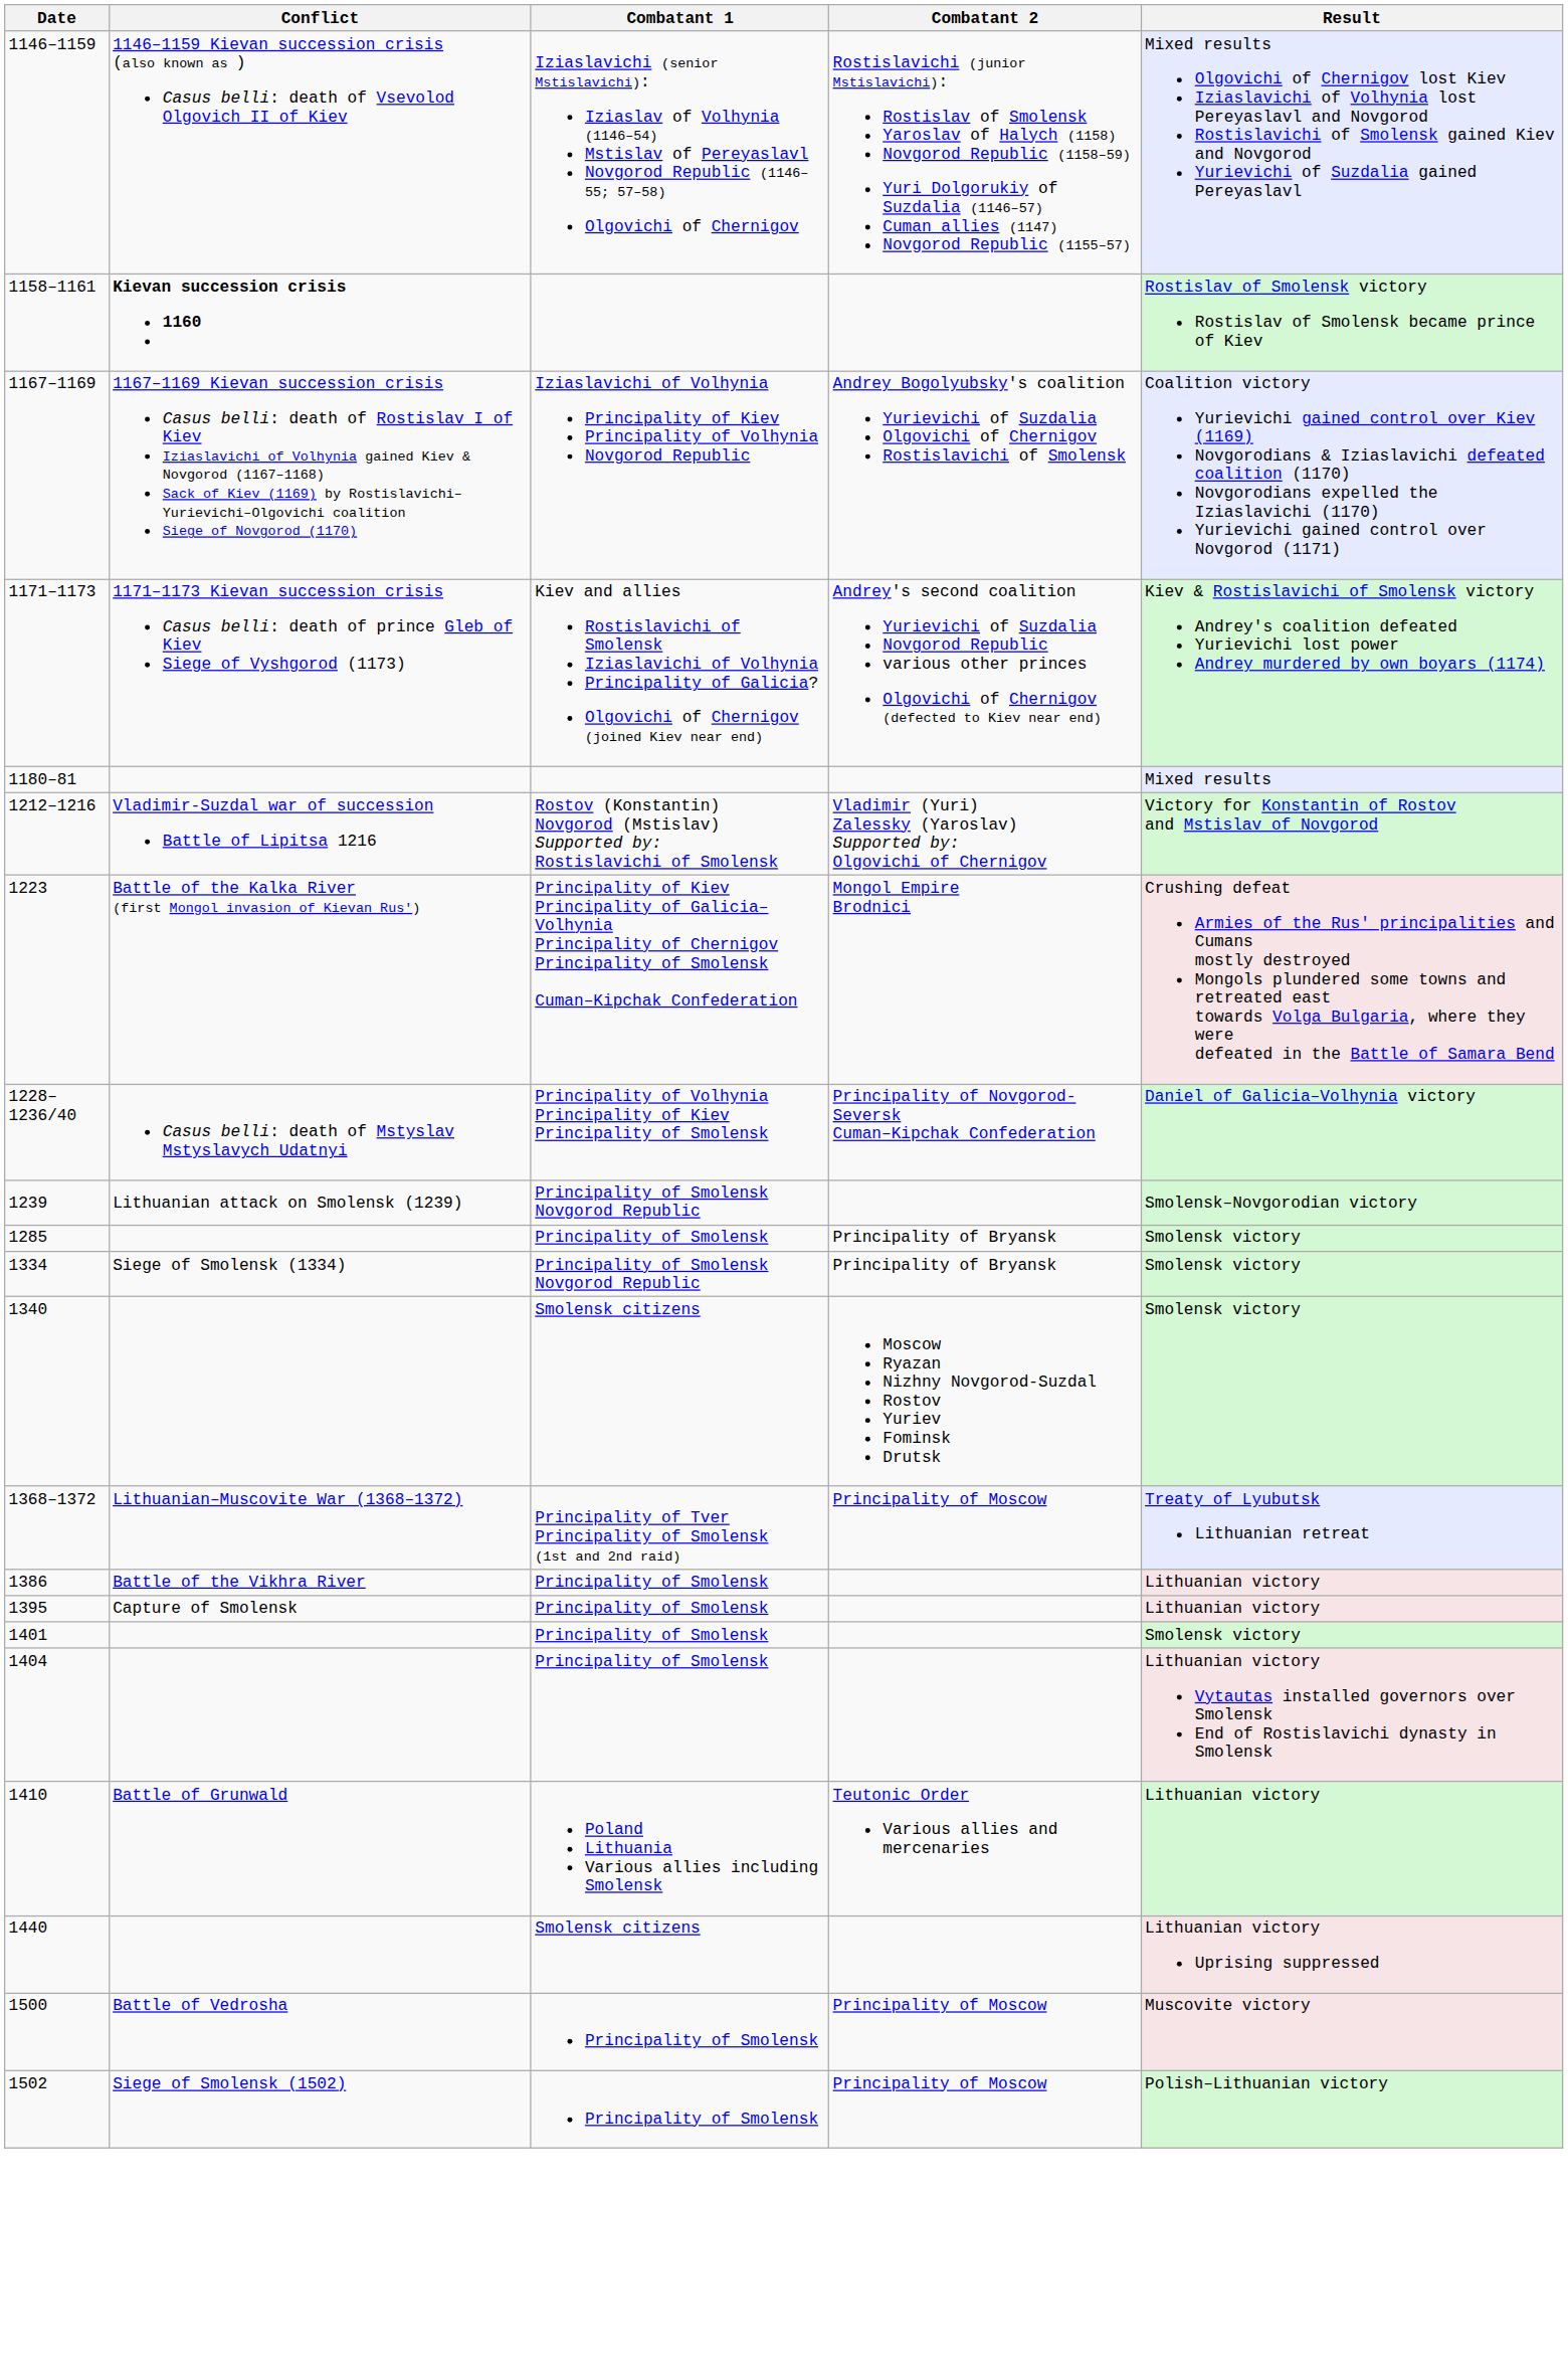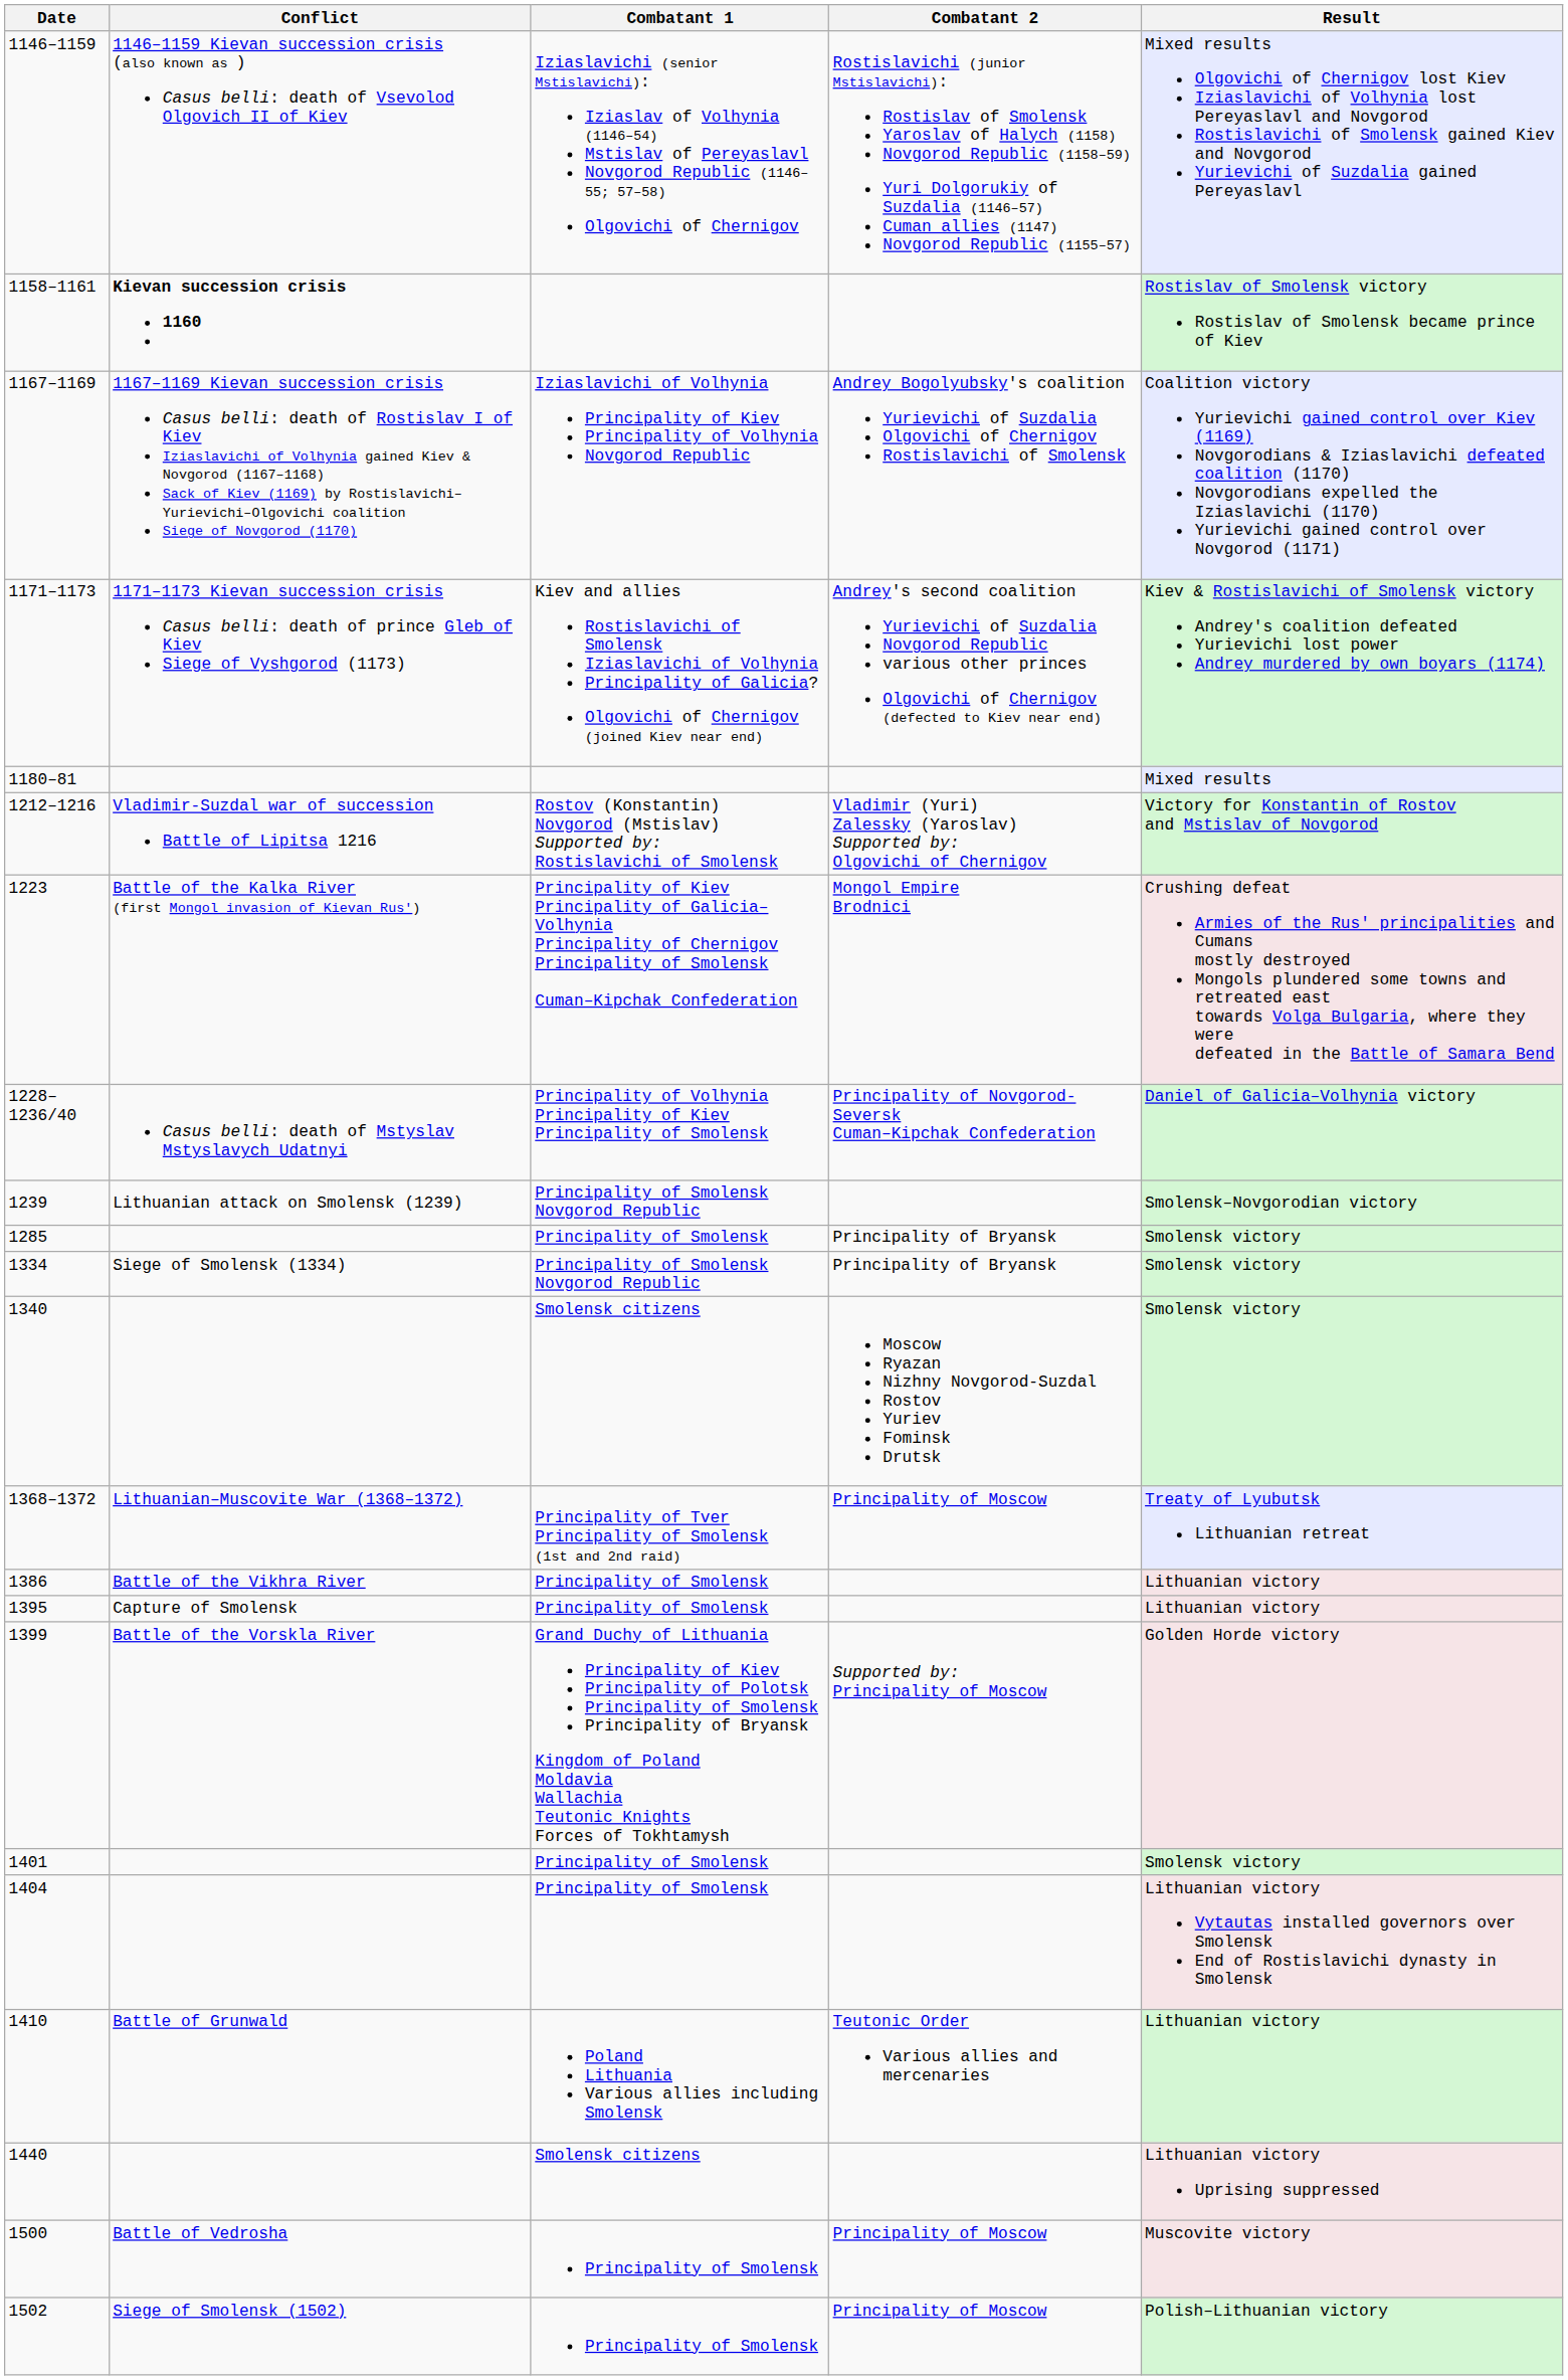+ row: 1399 | Battle of the Vorskla River | Grand Duchy of Lithuania Principality of Kiev Principality of Polotsk Principality of Smolensk Principality of Bryansk Kingdom of Poland Moldavia Wallachia Teutonic Knights Forces of Tokhtamysh | Supported by: Principality of Moscow | Golden Horde victory
